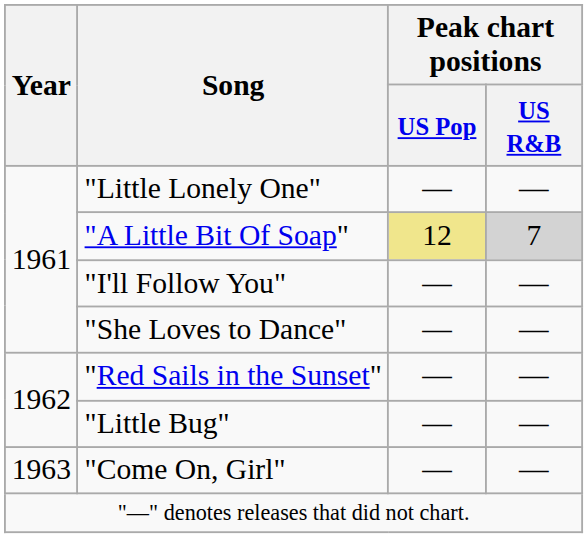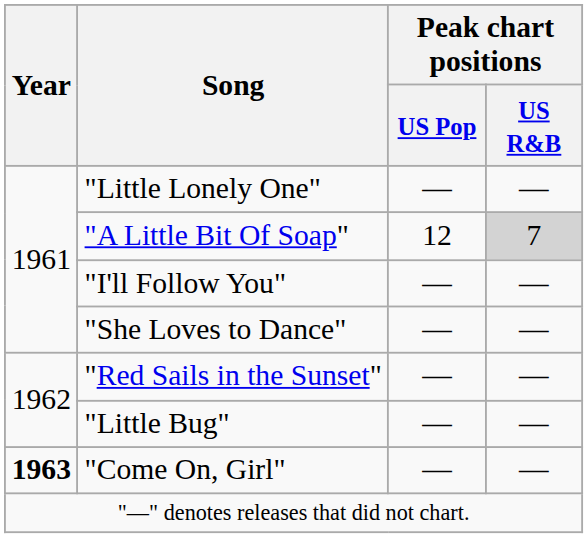"A Little Bit Of Soap" | Peak chart positions / US Pop: khaki background -> no background
"Come On, Girl" | Year: normal -> bold
